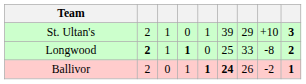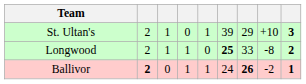Longwood | column 2: bold -> normal
Longwood | column 4: bold -> normal
Longwood | column 6: normal -> bold
Ballivor | column 2: normal -> bold
Ballivor | column 5: bold -> normal
Ballivor | column 6: bold -> normal
Ballivor | column 7: normal -> bold
